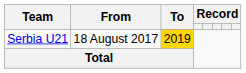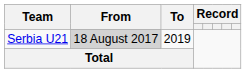Serbia U21 | From: no background -> lightgrey background
Serbia U21 | To: gold background -> no background
